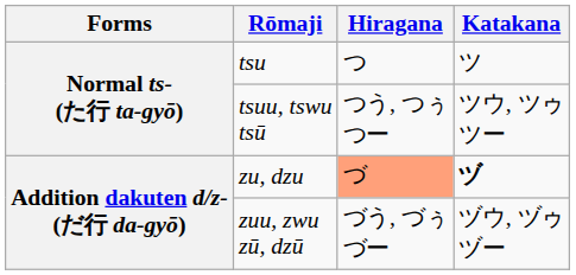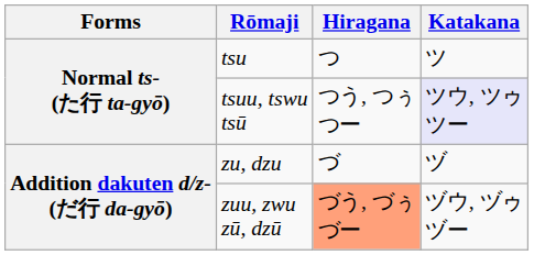tsuu, tswu tsū | Katakana: no background -> lavender background
zu, dzu | Hiragana: lightsalmon background -> no background
zu, dzu | Katakana: bold -> normal
zuu, zwu zū, dzū | Hiragana: no background -> lightsalmon background
